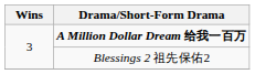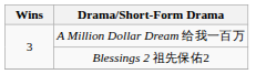A Million Dollar Dream 给我一百万 | Drama/Short-Form Drama: bold -> normal
